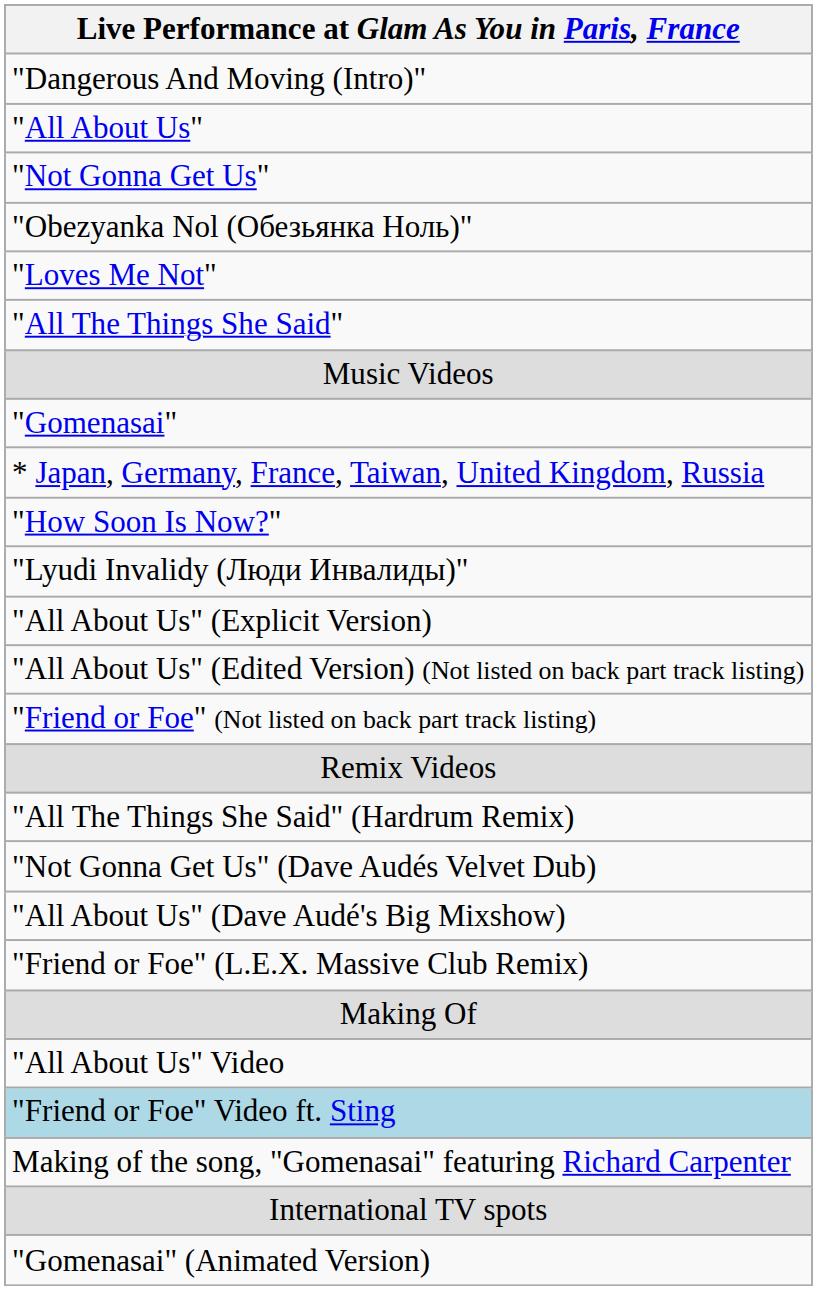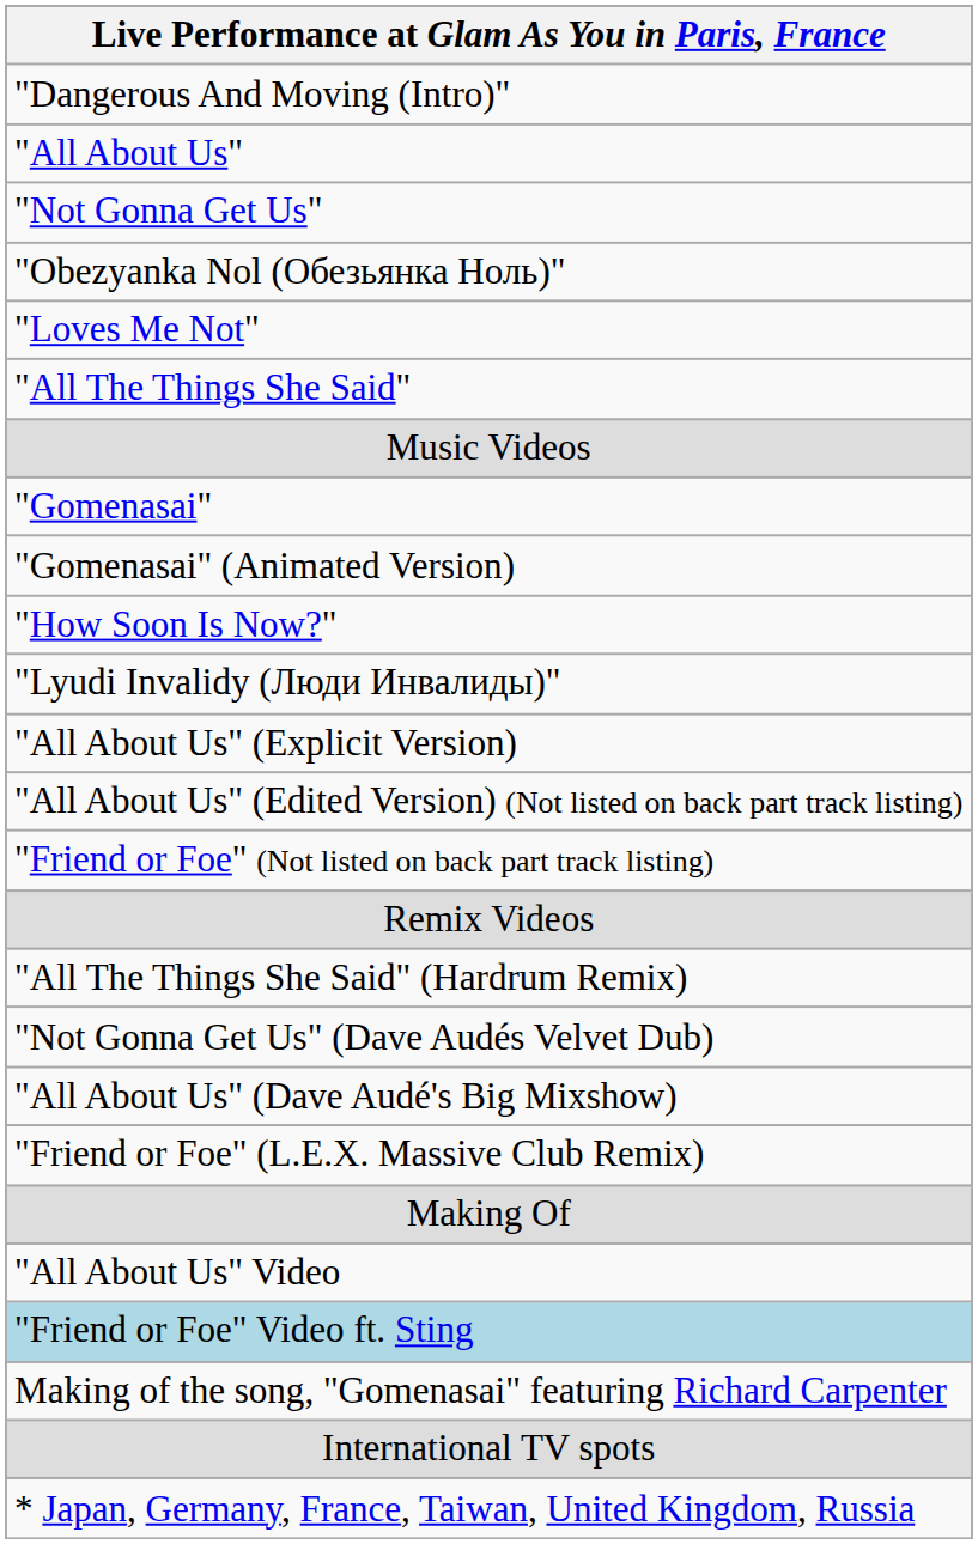row 10 | column 1: * Japan, Germany, France, Taiwan, United Kingdom, Russia -> "Gomenasai" (Animated Version)
row 26 | column 1: "Gomenasai" (Animated Version) -> * Japan, Germany, France, Taiwan, United Kingdom, Russia
